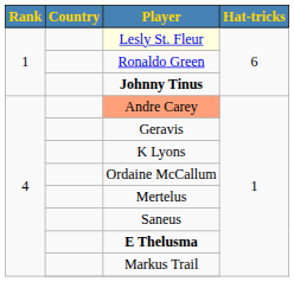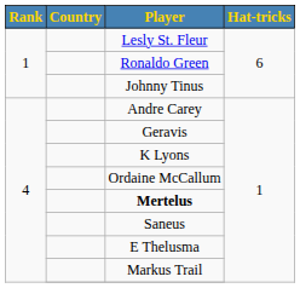Lesly St. Fleur | Player: lightyellow background -> no background
Johnny Tinus | Player: bold -> normal
Andre Carey | Player: lightsalmon background -> no background
Mertelus | Player: normal -> bold
E Thelusma | Player: bold -> normal
